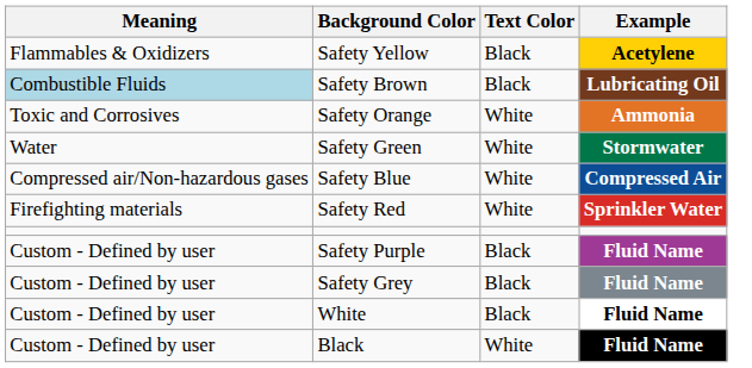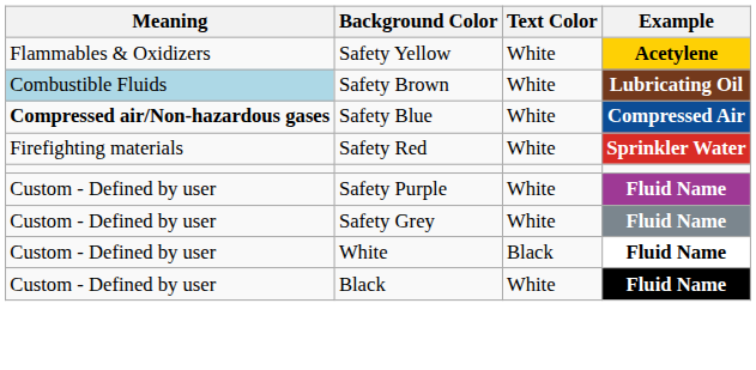Safety Yellow | Text Color: Black -> White
Safety Brown | Text Color: Black -> White
- row: Toxic and Corrosives | Safety Orange | White | Ammonia
- row: Water | Safety Green | White | Stormwater
Safety Blue | Meaning: normal -> bold
Safety Purple | Text Color: Black -> White
Safety Grey | Text Color: Black -> White
